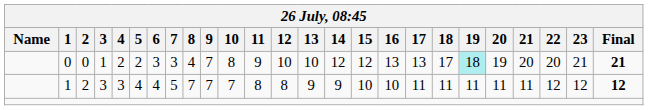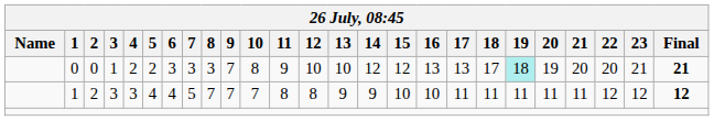row 3 | 8: 4 -> 3
